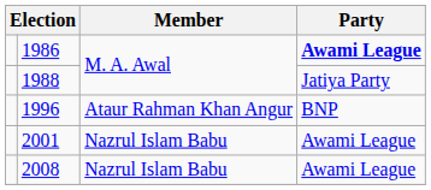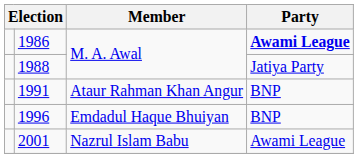+ row: 1991 | Ataur Rahman Khan Angur | BNP
1996 | Member: Ataur Rahman Khan Angur -> Emdadul Haque Bhuiyan
- row: 2008 | Nazrul Islam Babu | Awami League
